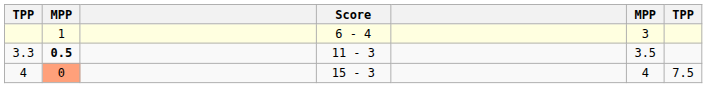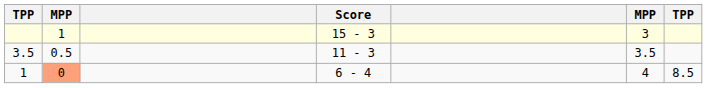row 2 | Score: 6 - 4 -> 15 - 3
row 3 | column 1: 3.3 -> 3.5
row 3 | column 2: bold -> normal
row 4 | column 1: 4 -> 1
row 4 | Score: 15 - 3 -> 6 - 4
row 4 | column 7: 7.5 -> 8.5
